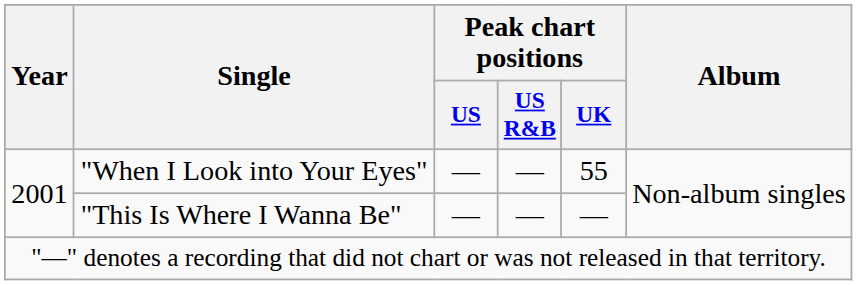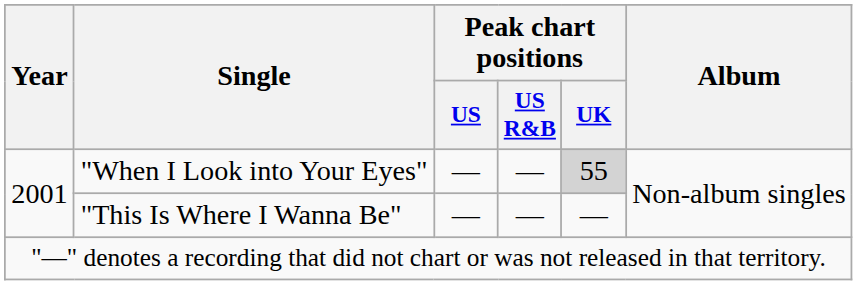"When I Look into Your Eyes" | Peak chart positions / UK: no background -> lightgrey background
